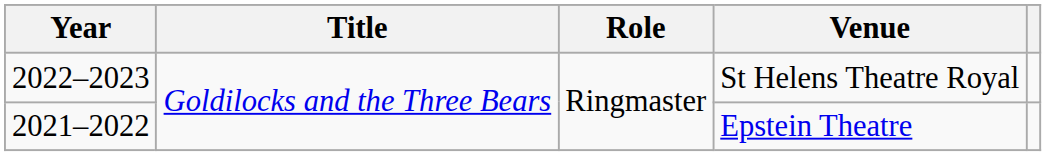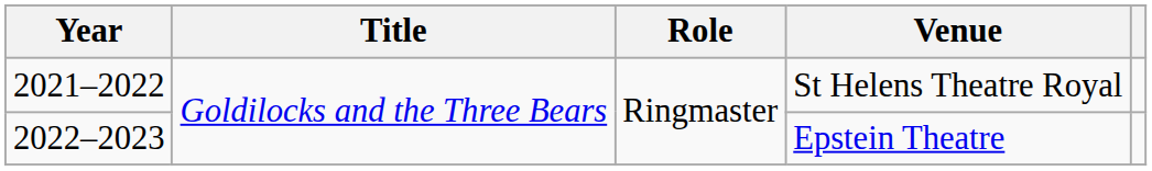St Helens Theatre Royal | Year: 2022–2023 -> 2021–2022
Epstein Theatre | Year: 2021–2022 -> 2022–2023
